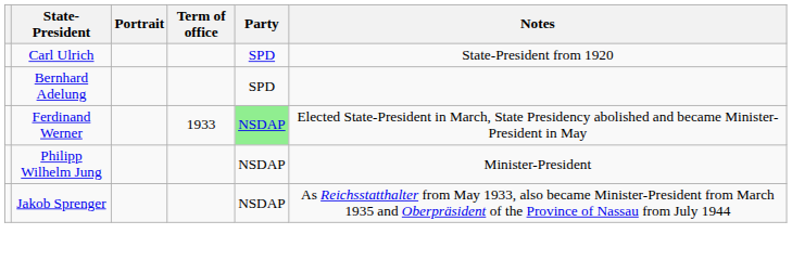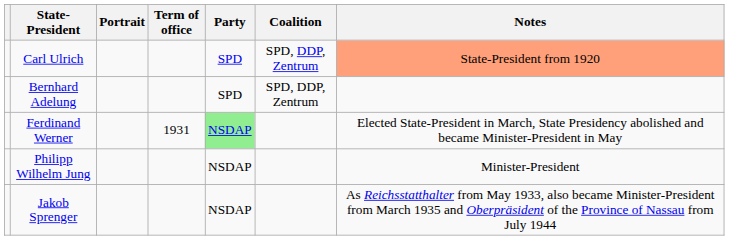+ column: Coalition | SPD, DDP, Zentrum | SPD, DDP, Zentrum
Carl Ulrich | Notes: no background -> lightsalmon background
Ferdinand Werner | Term of office: 1933 -> 1931
